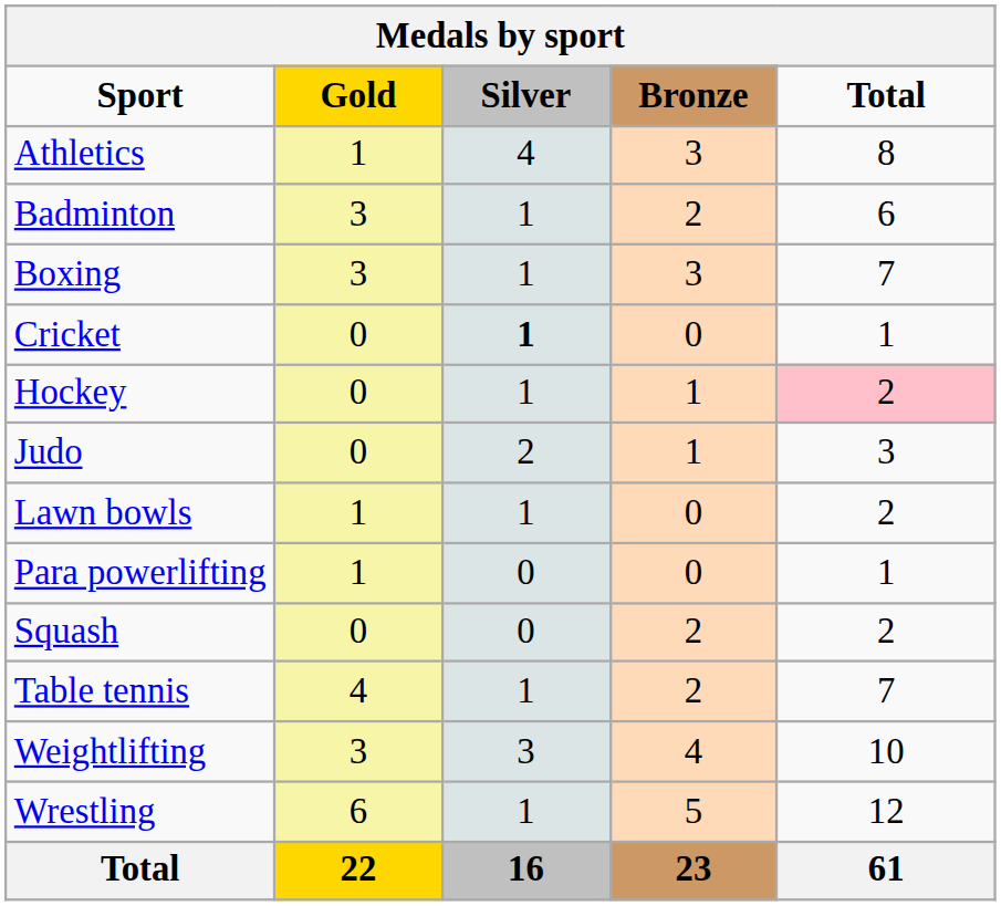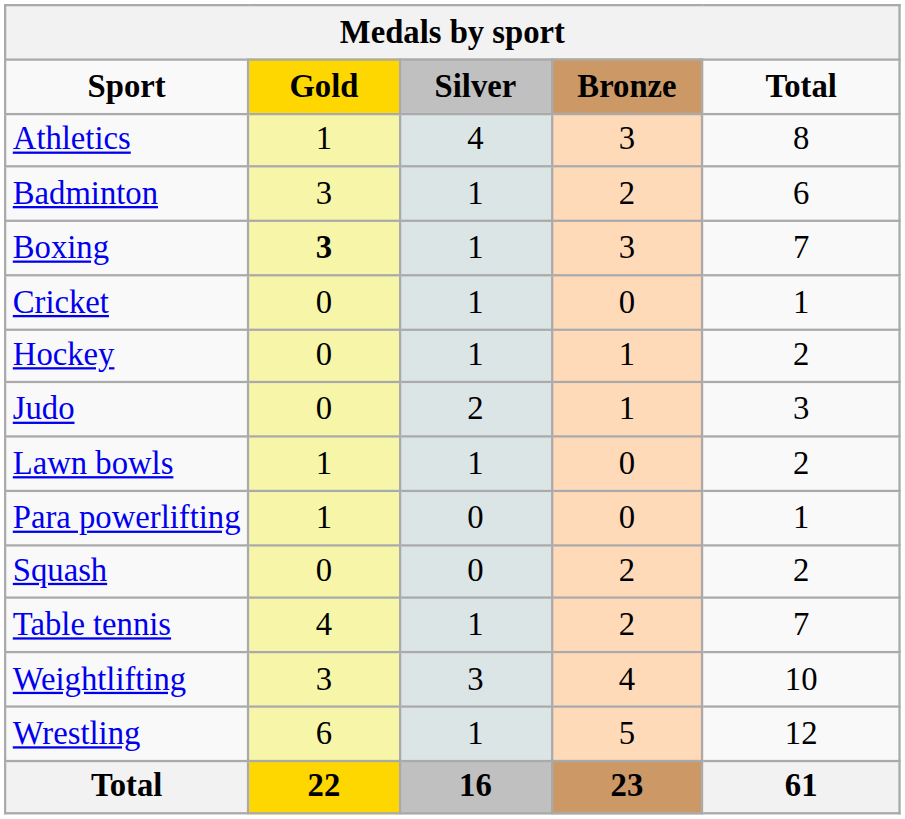Boxing | Gold: normal -> bold
Cricket | Silver: bold -> normal
Hockey | Total: pink background -> no background
